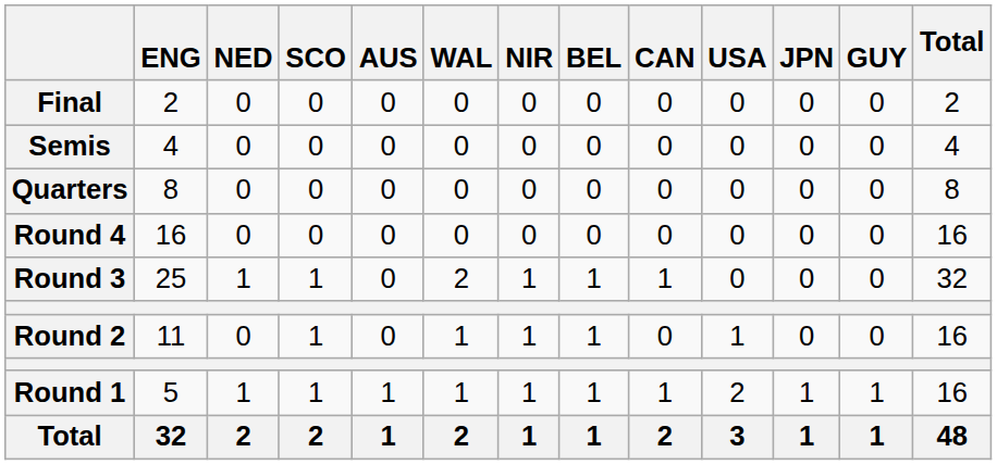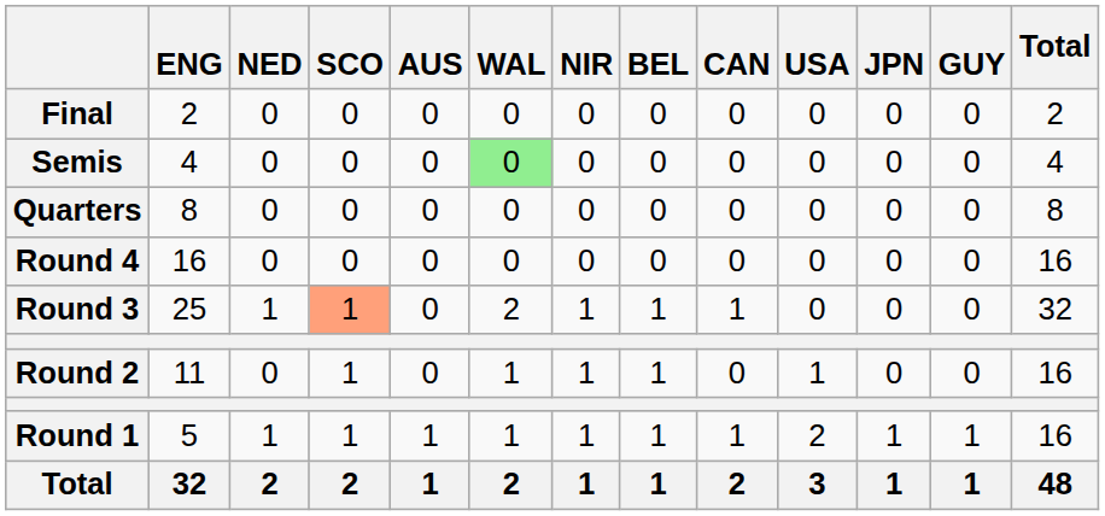Semis | WAL: no background -> lightgreen background
Round 3 | SCO: no background -> lightsalmon background
